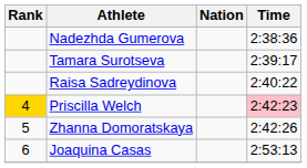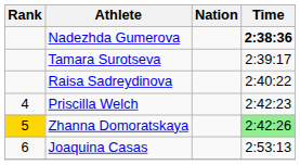Nadezhda Gumerova | Time: normal -> bold
Priscilla Welch | Rank: gold background -> no background
Priscilla Welch | Time: pink background -> no background
Zhanna Domoratskaya | Rank: no background -> gold background
Zhanna Domoratskaya | Time: no background -> lightgreen background
